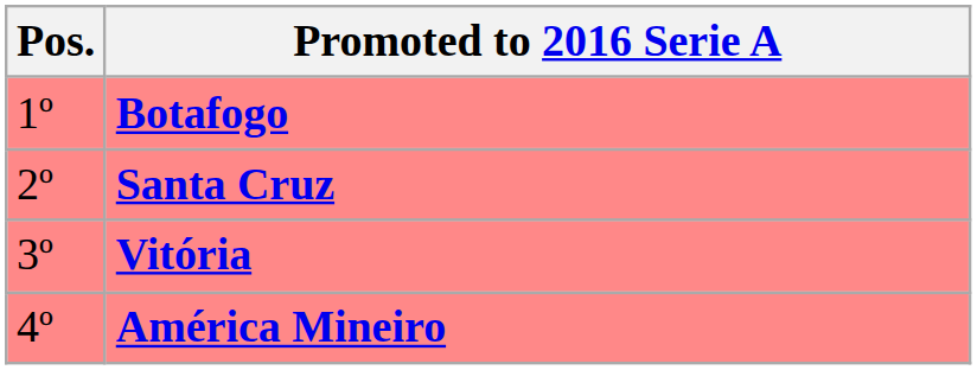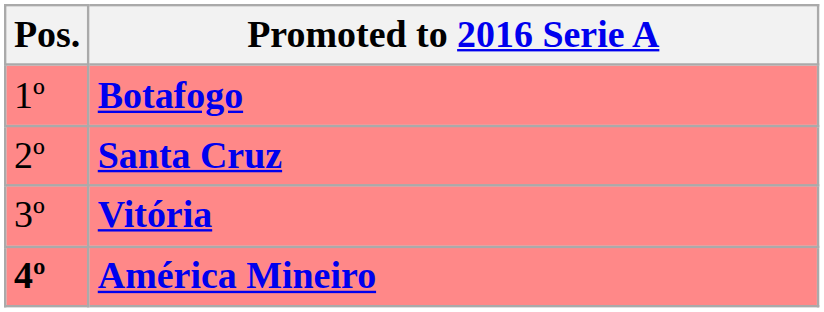América Mineiro | Pos.: normal -> bold
